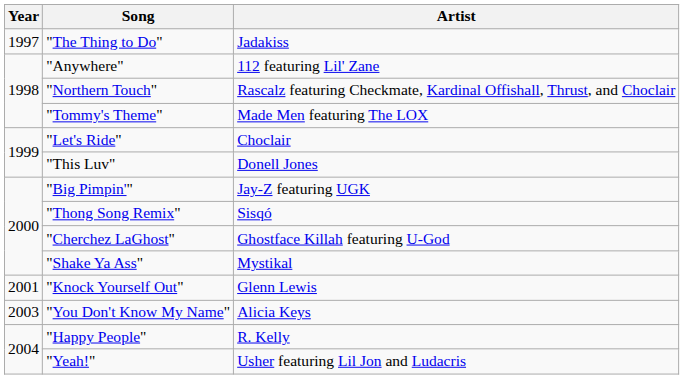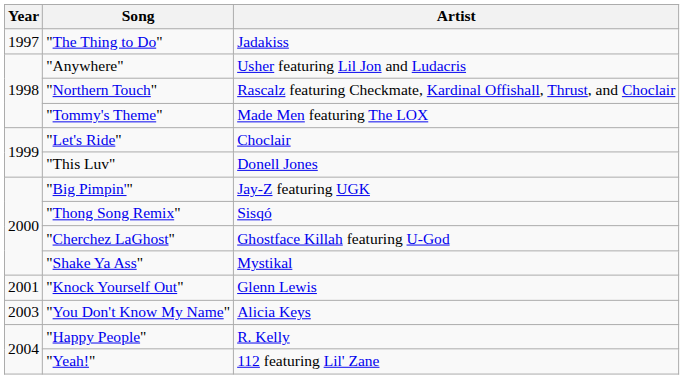"Anywhere" | Artist: 112 featuring Lil' Zane -> Usher featuring Lil Jon and Ludacris
"Yeah!" | Artist: Usher featuring Lil Jon and Ludacris -> 112 featuring Lil' Zane
